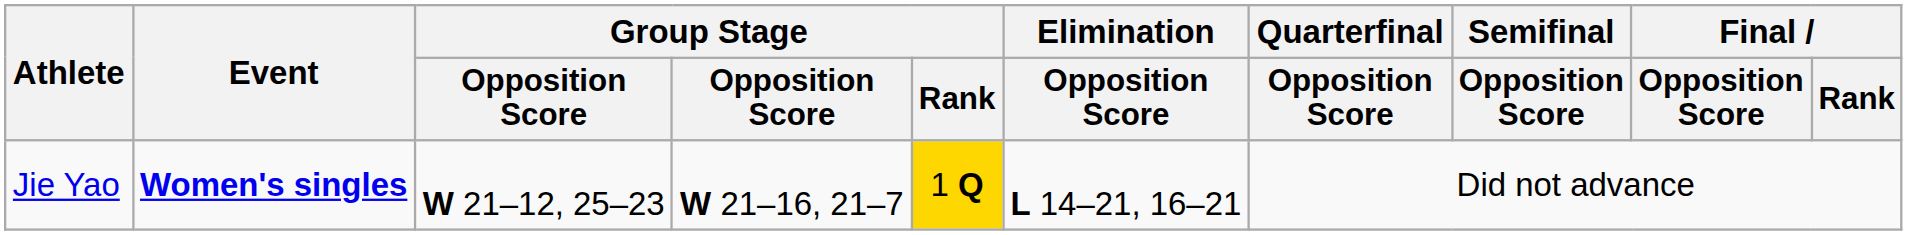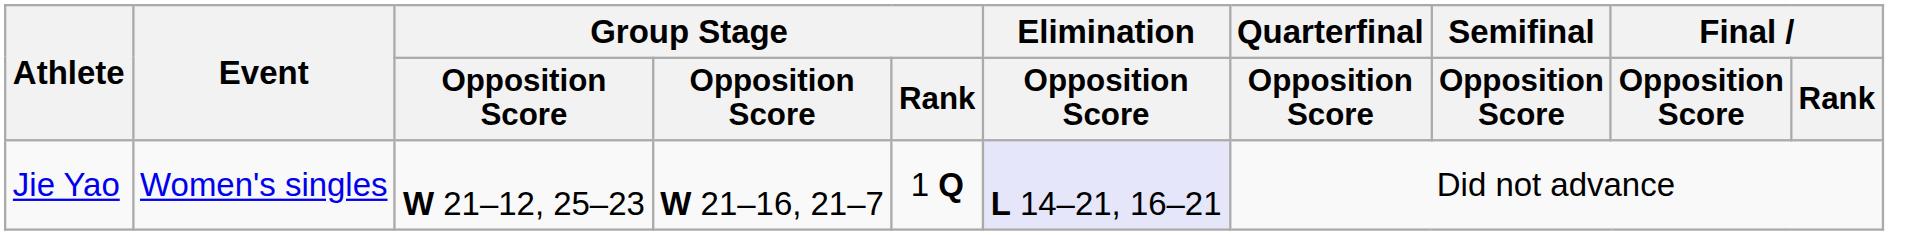Jie Yao | Event: bold -> normal
Jie Yao | Group Stage / Rank: gold background -> no background
Jie Yao | Elimination / Opposition Score: no background -> lavender background
